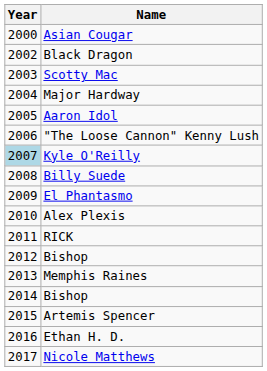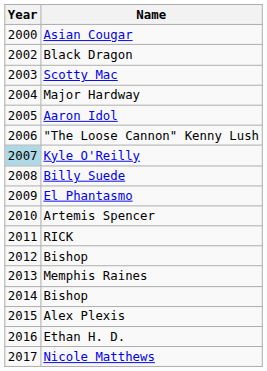row 11 | Name: Alex Plexis -> Artemis Spencer
row 16 | Name: Artemis Spencer -> Alex Plexis
